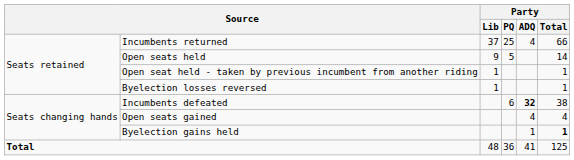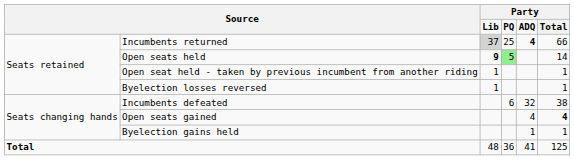Incumbents returned | column 3: no background -> lightgrey background
Incumbents returned | column 5: normal -> bold
Open seats held | column 3: normal -> bold
Open seats held | column 4: no background -> lightgreen background
Incumbents defeated | column 5: bold -> normal
Open seats gained | column 6: normal -> bold
Byelection gains held | column 6: bold -> normal
